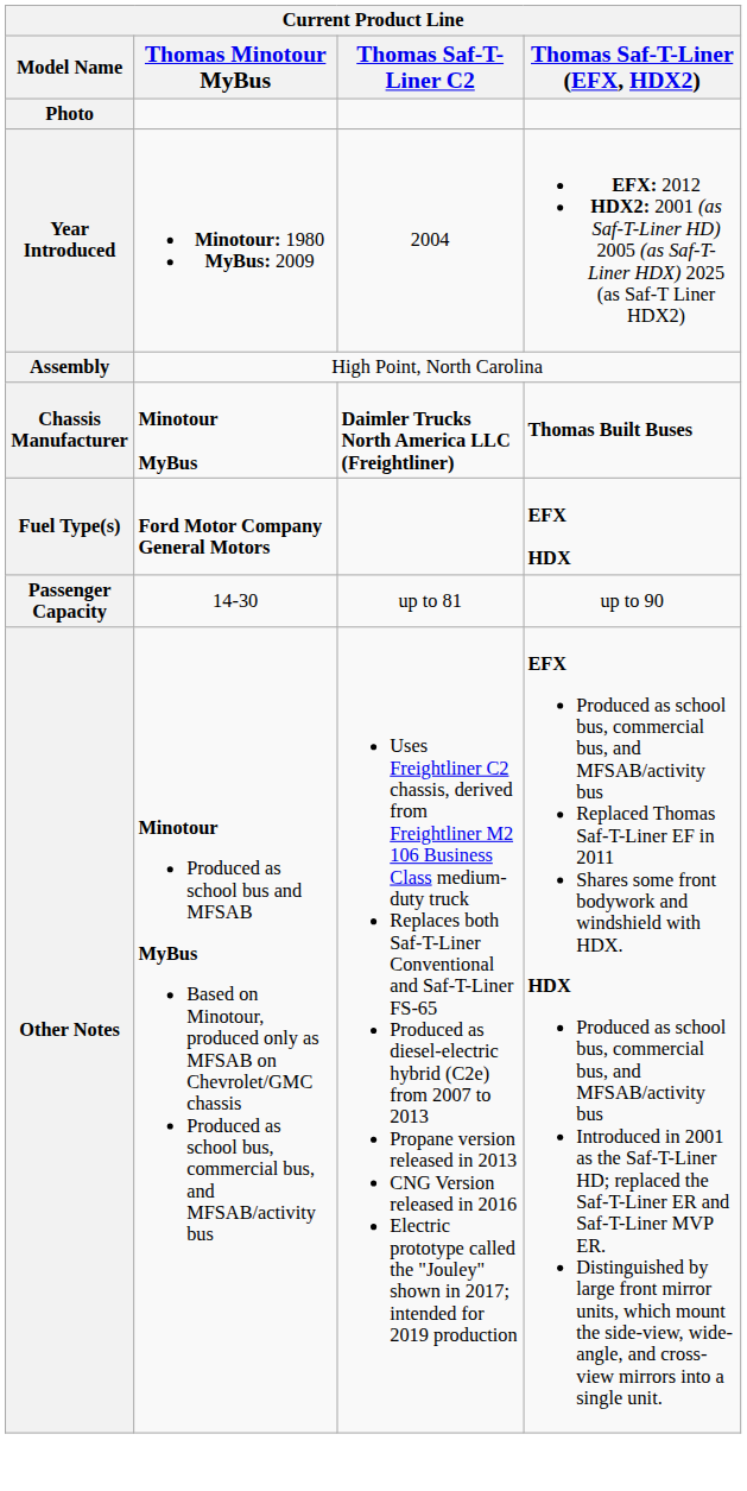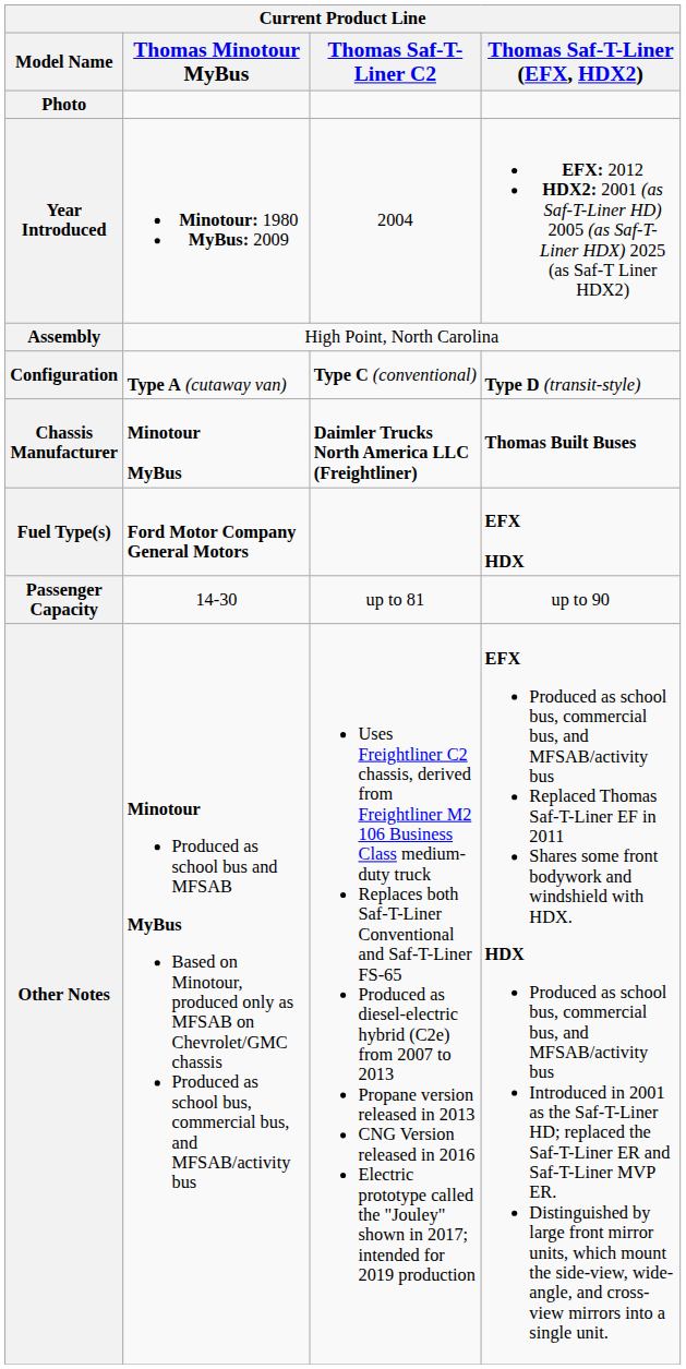+ row: Configuration | Type A (cutaway van) | Type C (conventional) | Type D (transit-style)
